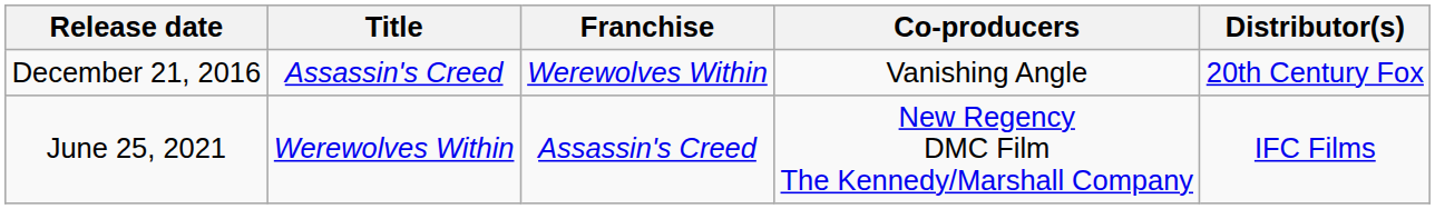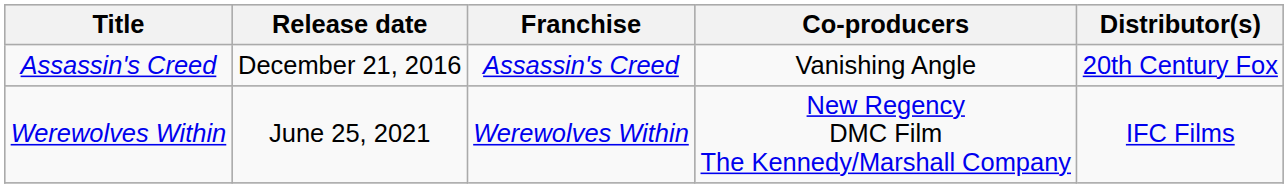columns swapped: Title <-> Release date
row 2 | Franchise: Werewolves Within -> Assassin's Creed
row 3 | Franchise: Assassin's Creed -> Werewolves Within
